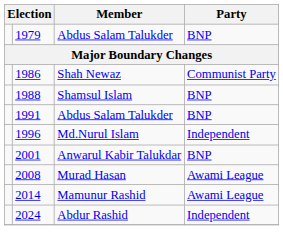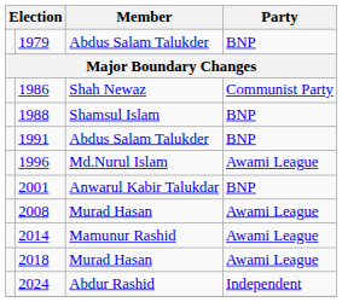1996 | Party: Independent -> Awami League
+ row: 2018 | Murad Hasan | Awami League
